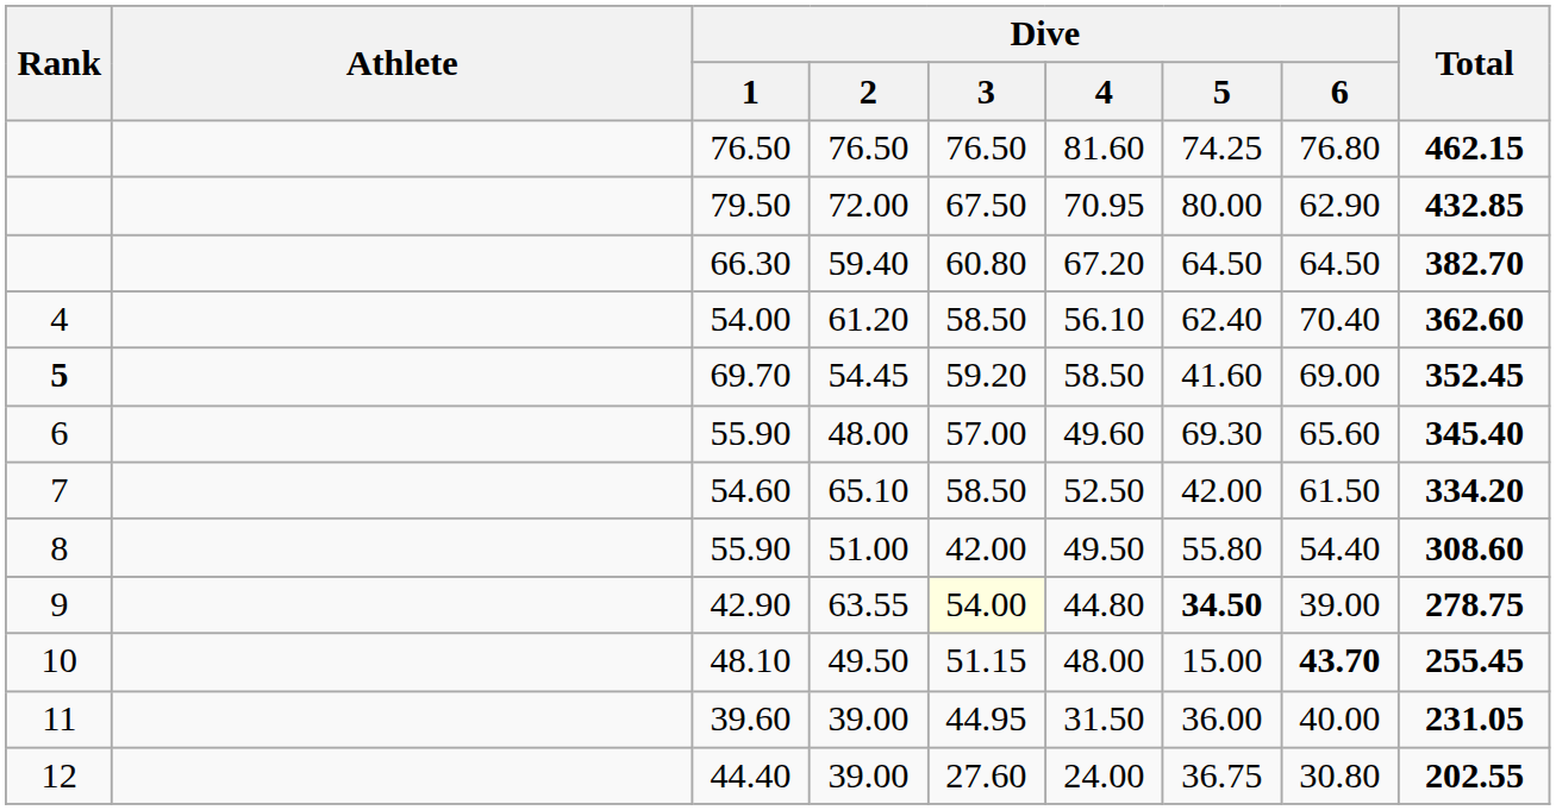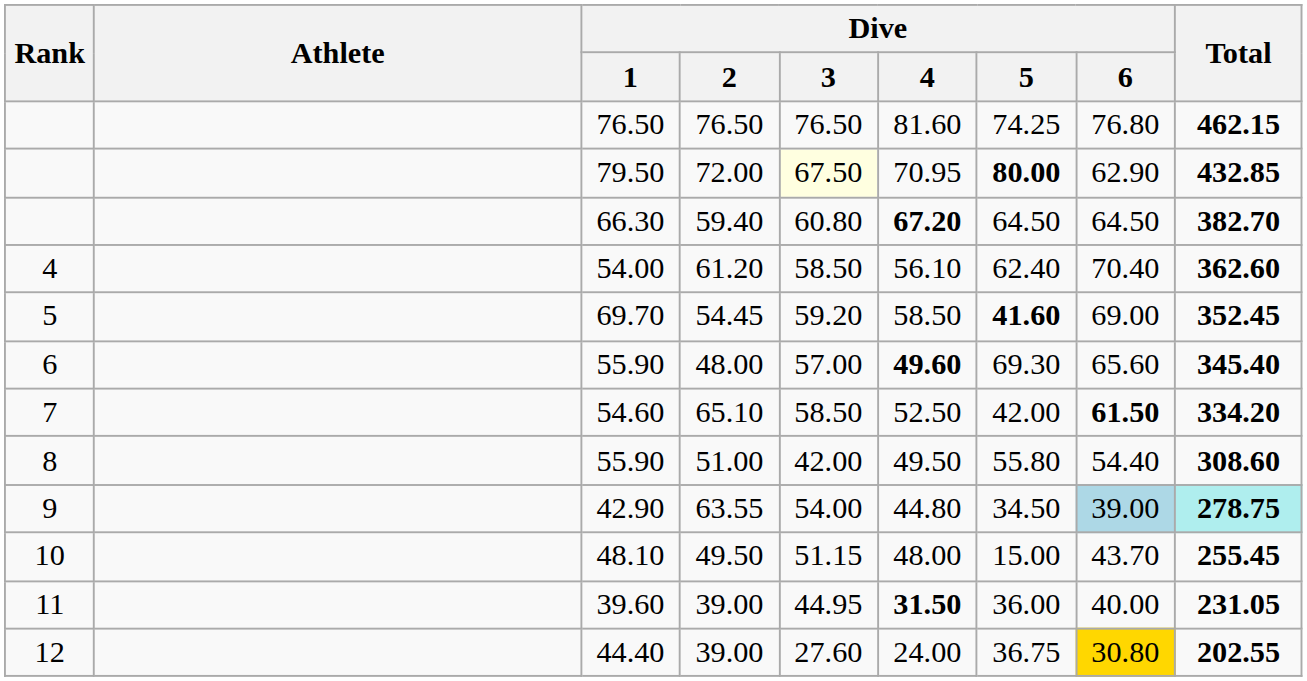79.50 | Dive / 3: no background -> lightyellow background
79.50 | Dive / 5: normal -> bold
66.30 | Dive / 4: normal -> bold
69.70 | Rank: bold -> normal
69.70 | Dive / 5: normal -> bold
55.90 / 48.00 | Dive / 4: normal -> bold
54.60 | Dive / 6: normal -> bold
42.90 | Dive / 3: lightyellow background -> no background
42.90 | Dive / 5: bold -> normal
42.90 | Dive / 6: no background -> lightblue background
42.90 | Total: no background -> paleturquoise background
48.10 | Dive / 6: bold -> normal
39.60 | Dive / 4: normal -> bold
44.40 | Dive / 6: no background -> gold background
